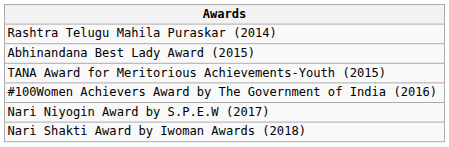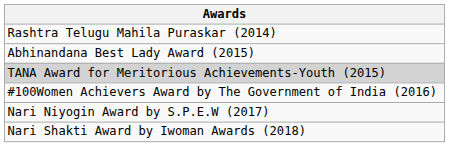row 4 | column 1: no background -> lightgrey background
